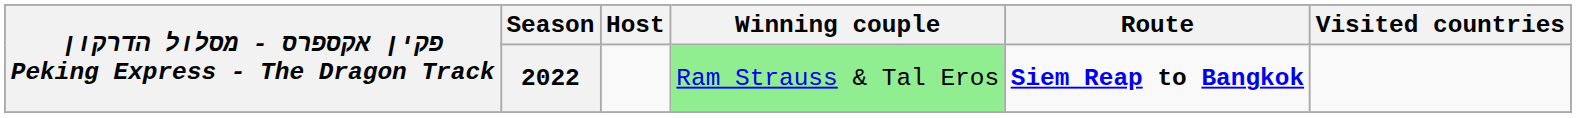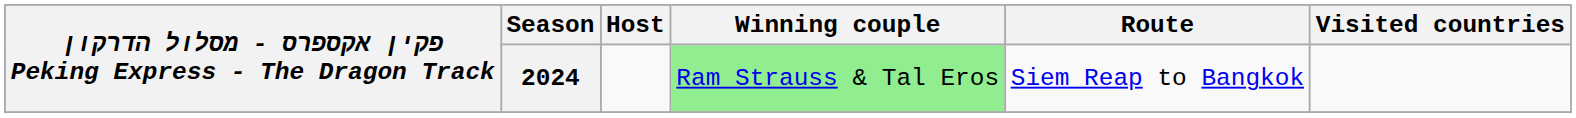row 2 | Season: 2022 -> 2024
row 2 | Route: bold -> normal
